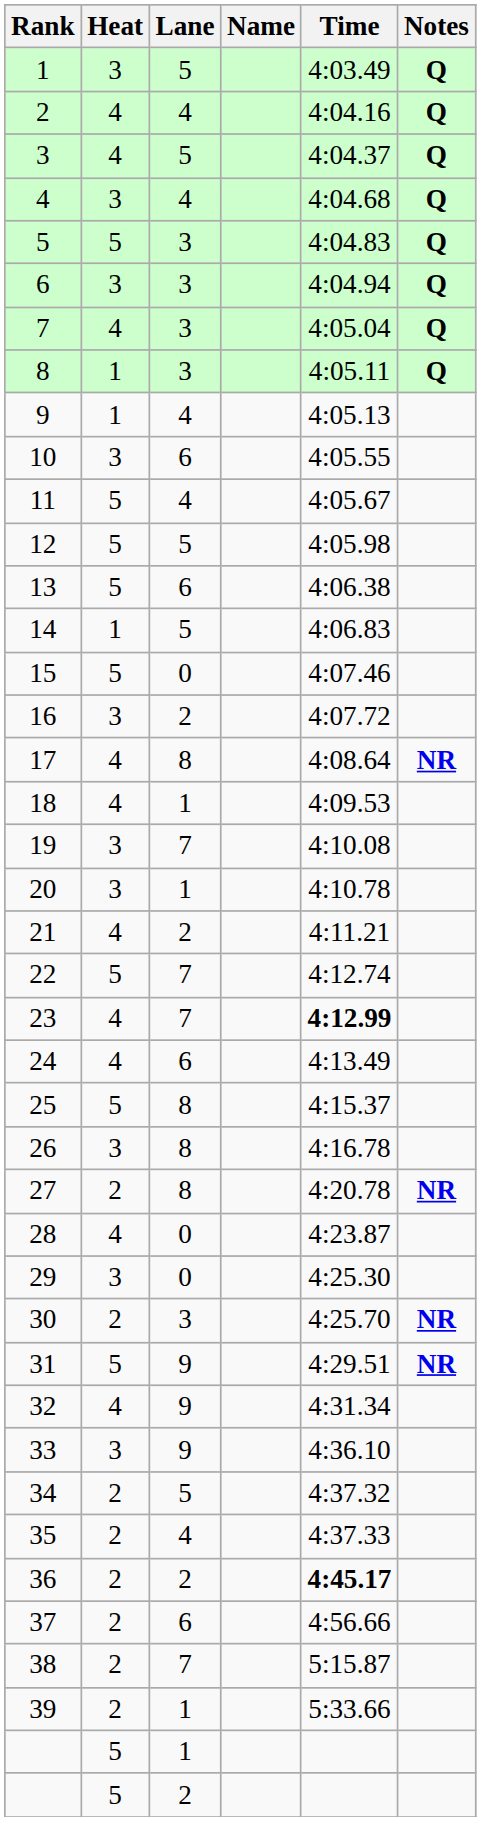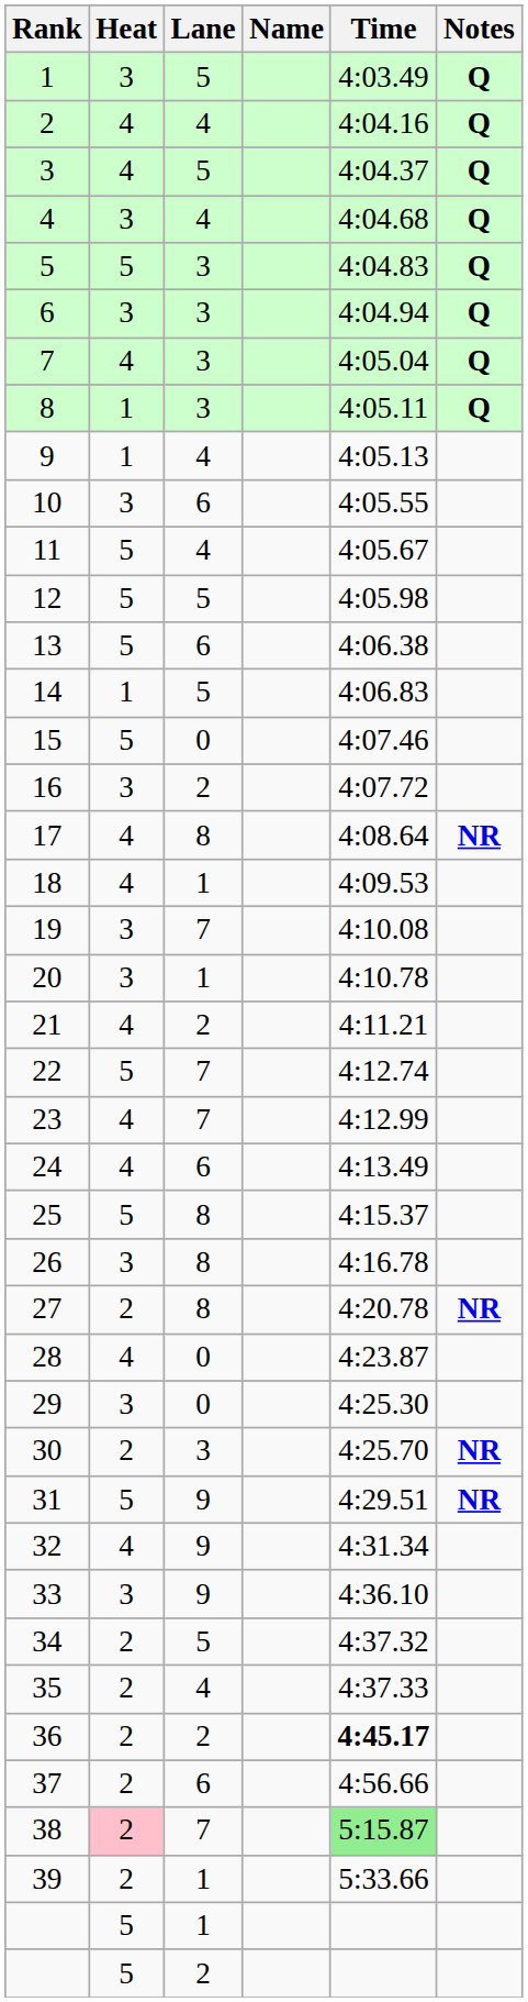23 | Time: bold -> normal
38 | Heat: no background -> pink background
38 | Time: no background -> lightgreen background
